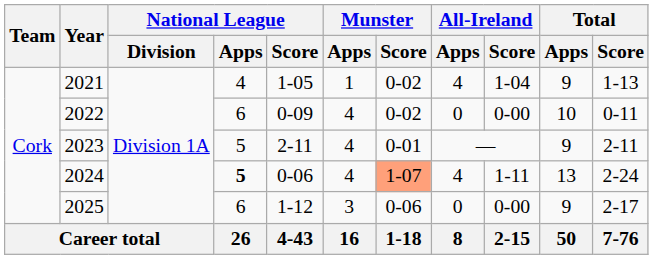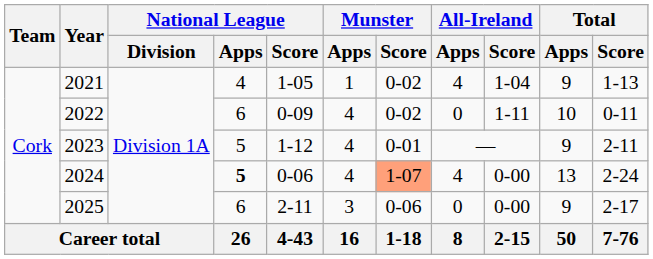2022 | All-Ireland / Score: 0-00 -> 1-11
2023 | National League / Score: 2-11 -> 1-12
2024 | All-Ireland / Score: 1-11 -> 0-00
2025 | National League / Score: 1-12 -> 2-11
